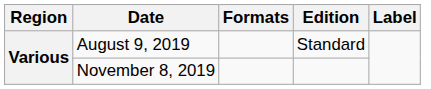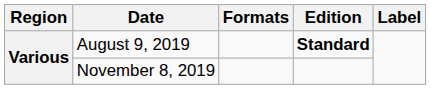August 9, 2019 | Edition: normal -> bold
